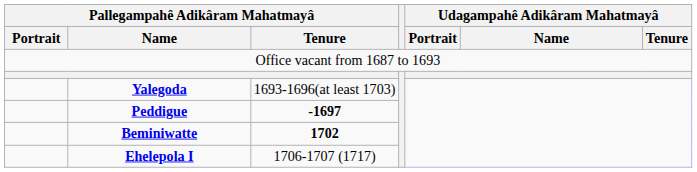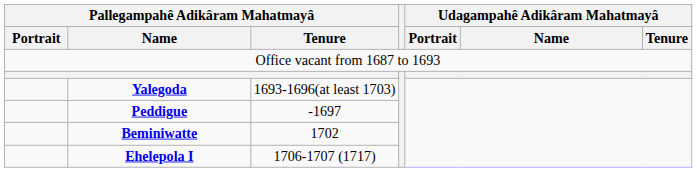Peddigue | Pallegampahê Adikâram Mahatmayâ / Tenure: bold -> normal
Beminiwatte | Pallegampahê Adikâram Mahatmayâ / Tenure: bold -> normal
